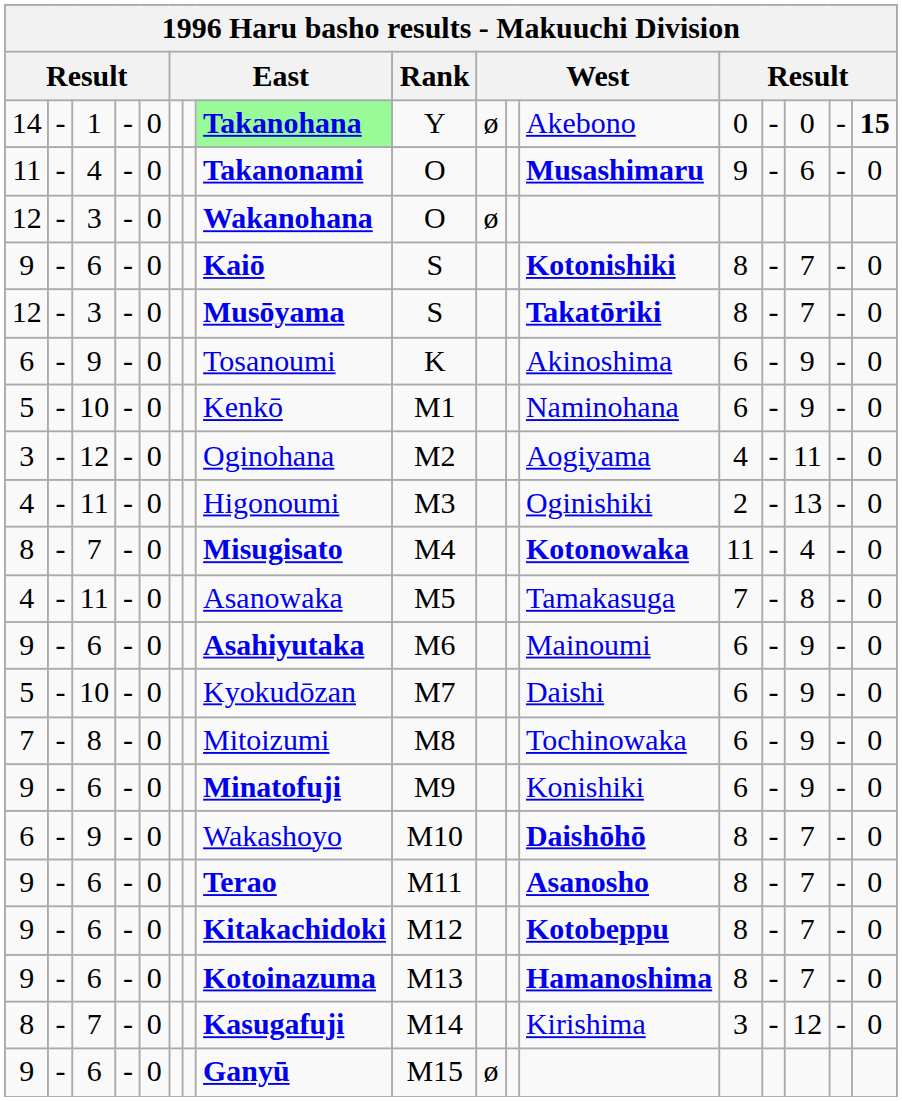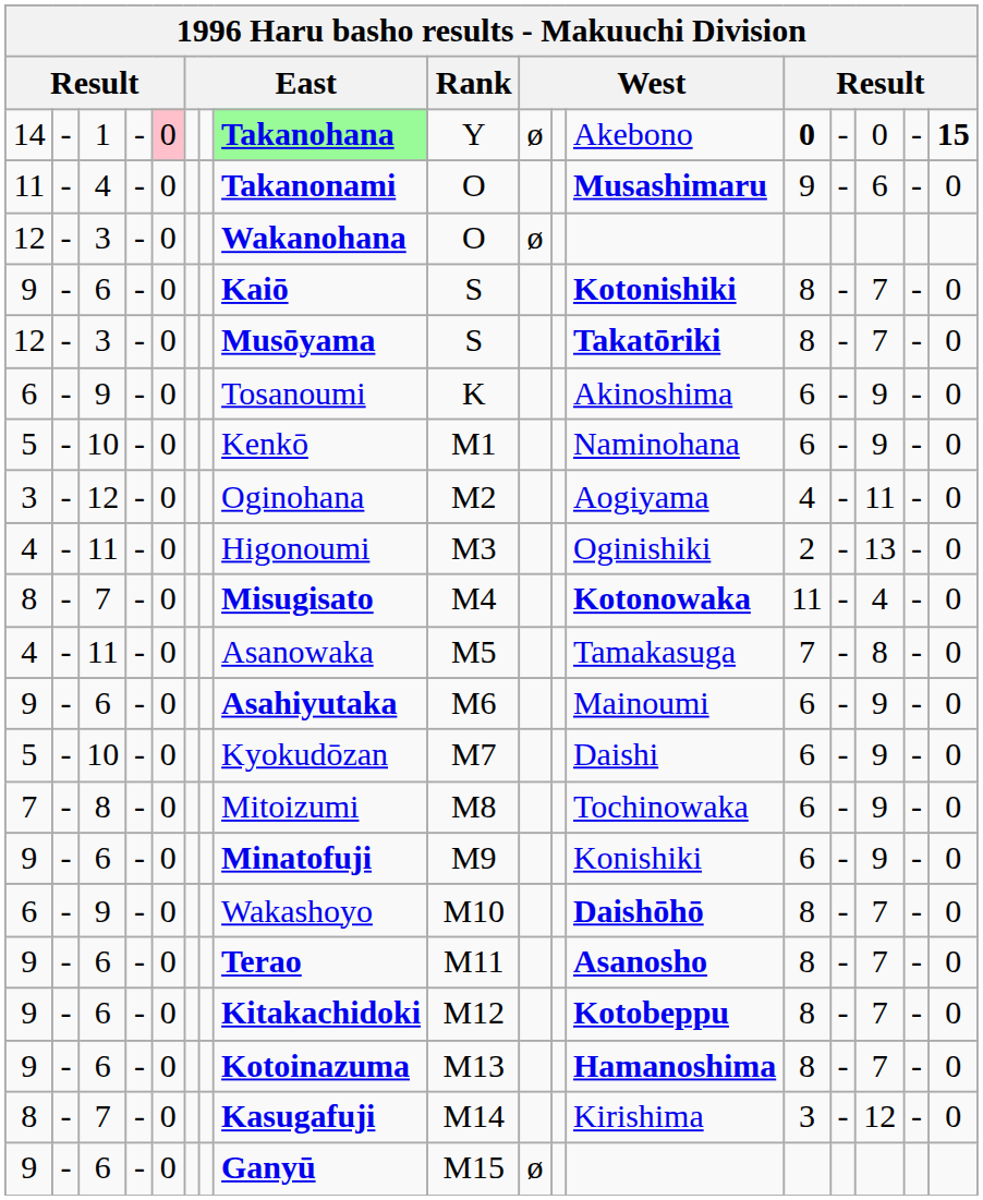14 | column 5: no background -> pink background
14 | column 13: normal -> bold
